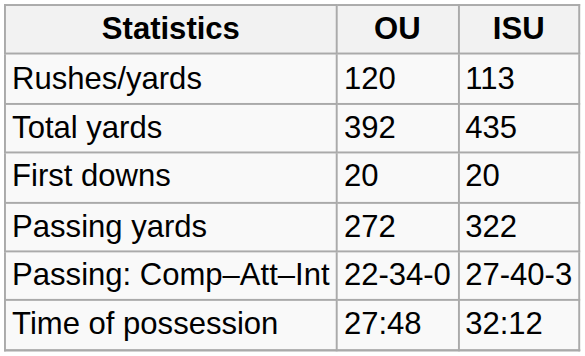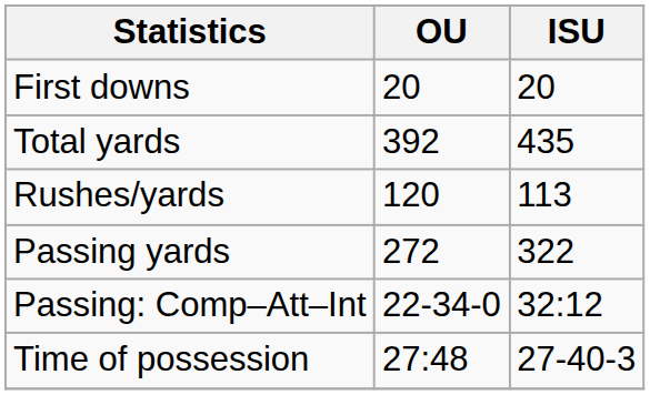rows swapped: First downs <-> Rushes/yards
Passing: Comp–Att–Int | ISU: 27-40-3 -> 32:12
Time of possession | ISU: 32:12 -> 27-40-3
